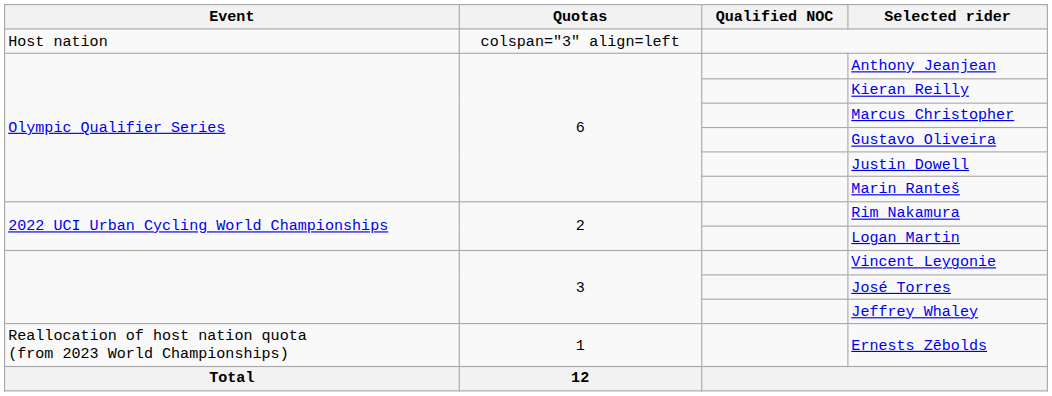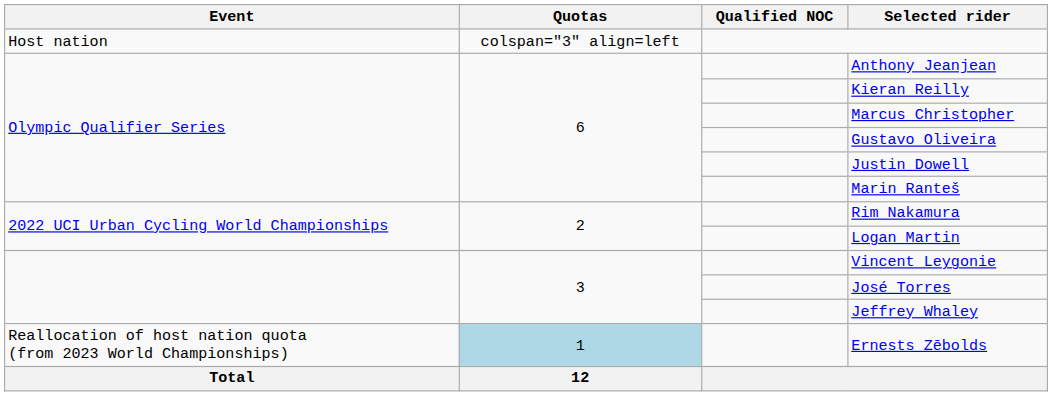Ernests Zēbolds | Quotas: no background -> lightblue background
